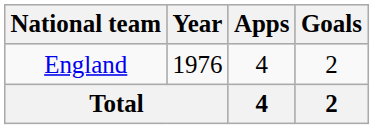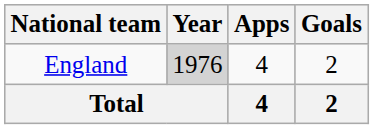England | Year: no background -> lightgrey background
